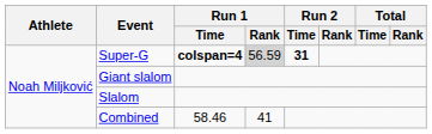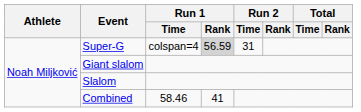Super-G | Run 1 / Time: bold -> normal
Super-G | Run 2 / Time: bold -> normal
